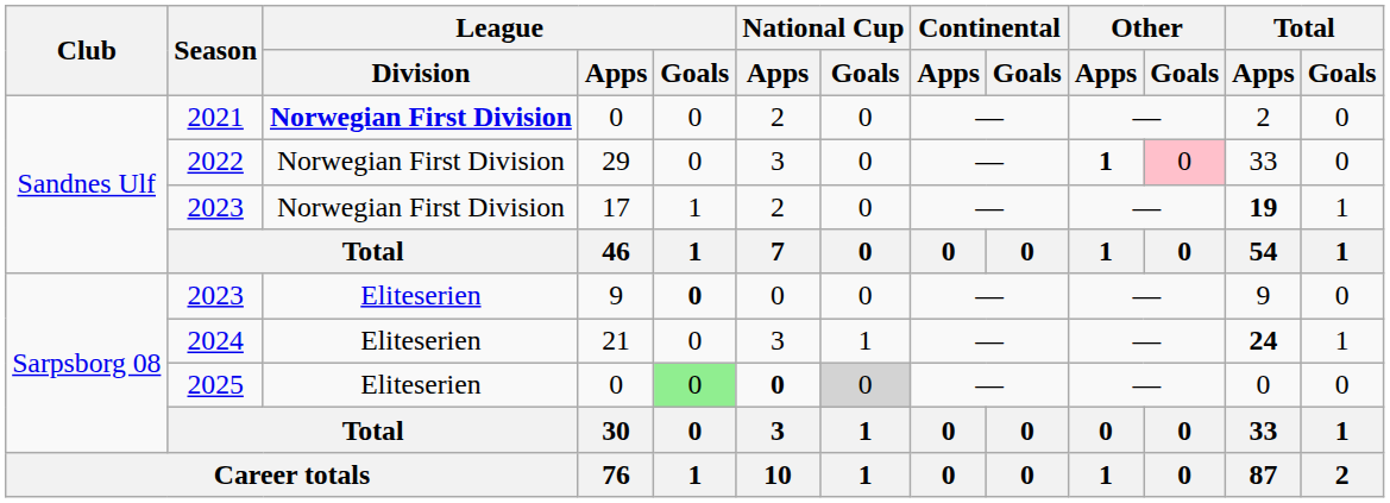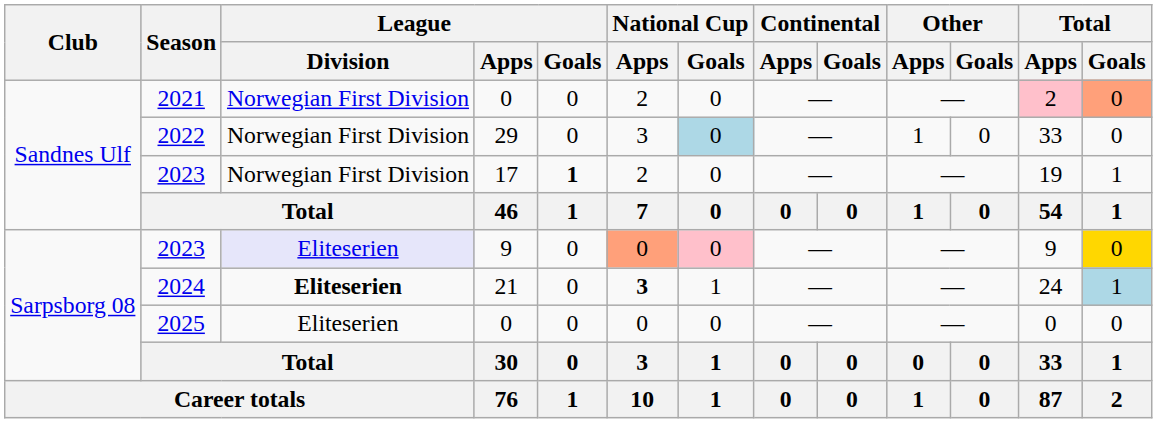2021 | League / Division: bold -> normal
2021 | Total / Apps: no background -> pink background
2021 | Total / Goals: no background -> lightsalmon background
2022 | National Cup / Goals: no background -> lightblue background
2022 | Other / Apps: bold -> normal
2022 | Other / Goals: pink background -> no background
2023 / 17 | League / Goals: normal -> bold
2023 / 17 | Total / Apps: bold -> normal
2023 / 9 | League / Division: no background -> lavender background
2023 / 9 | League / Goals: bold -> normal
2023 / 9 | National Cup / Apps: no background -> lightsalmon background
2023 / 9 | National Cup / Goals: no background -> pink background
2023 / 9 | Total / Goals: no background -> gold background
2024 | League / Division: normal -> bold
2024 | National Cup / Apps: normal -> bold
2024 | Total / Apps: bold -> normal
2024 | Total / Goals: no background -> lightblue background
2025 | League / Goals: lightgreen background -> no background
2025 | National Cup / Apps: bold -> normal
2025 | National Cup / Goals: lightgrey background -> no background
